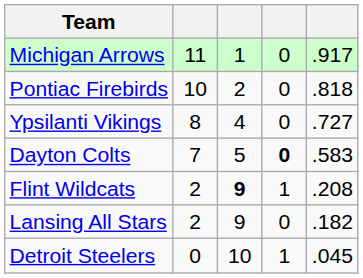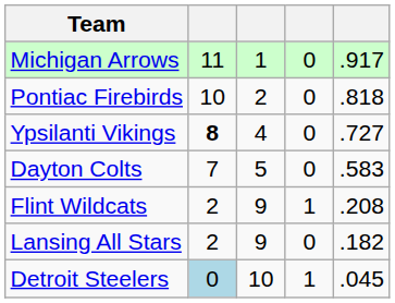Ypsilanti Vikings | column 2: normal -> bold
Dayton Colts | column 4: bold -> normal
Flint Wildcats | column 3: bold -> normal
Detroit Steelers | column 2: no background -> lightblue background
